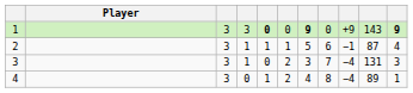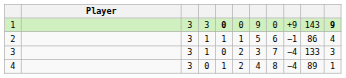row 2 | column 7: bold -> normal
row 3 | column 10: 87 -> 86
row 4 | column 10: 131 -> 133
